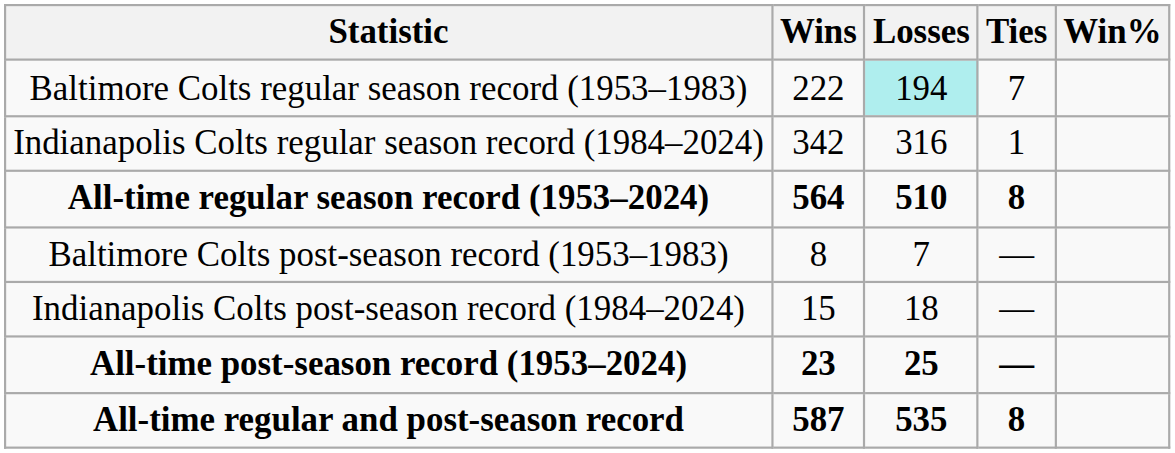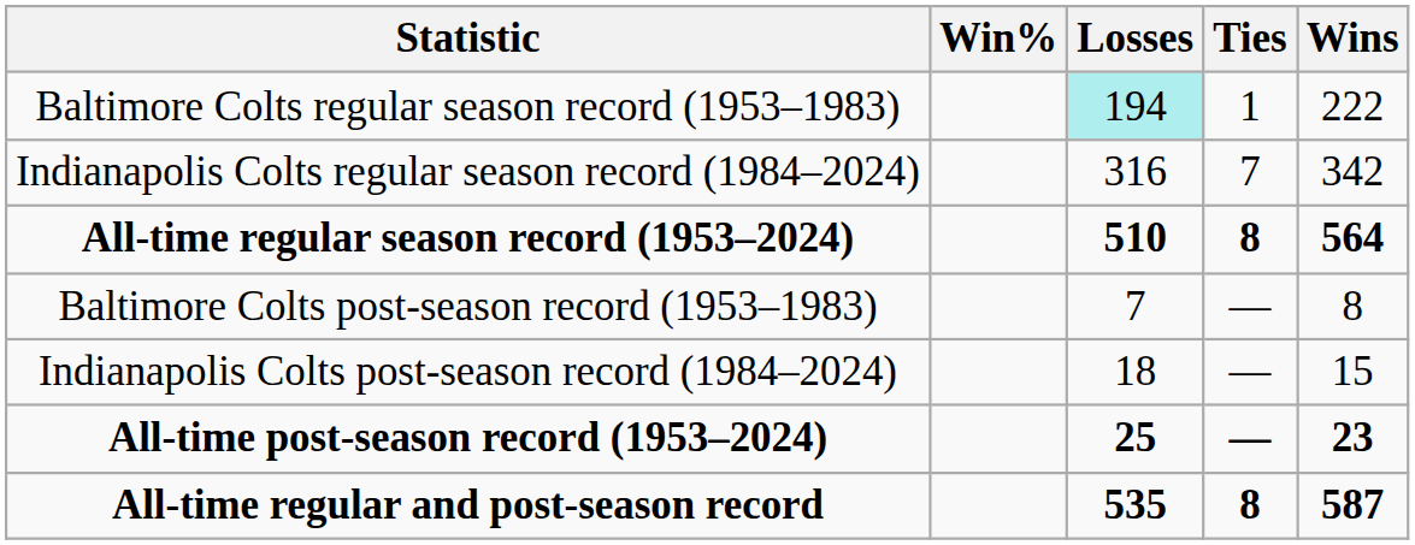columns swapped: Wins <-> Win%
Baltimore Colts regular season record (1953–1983) | Ties: 7 -> 1
Indianapolis Colts regular season record (1984–2024) | Ties: 1 -> 7
